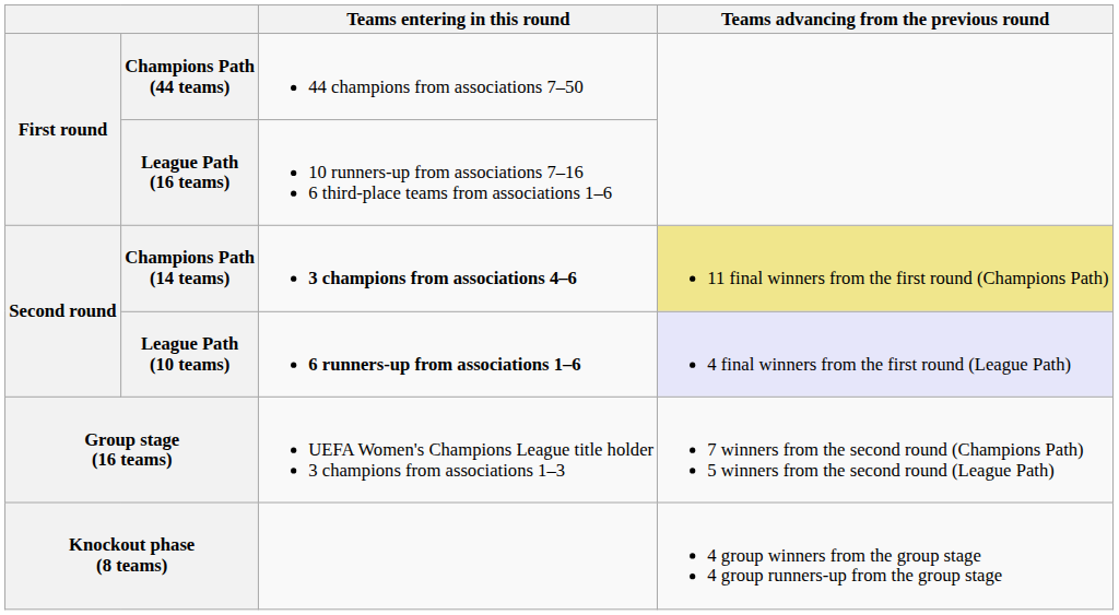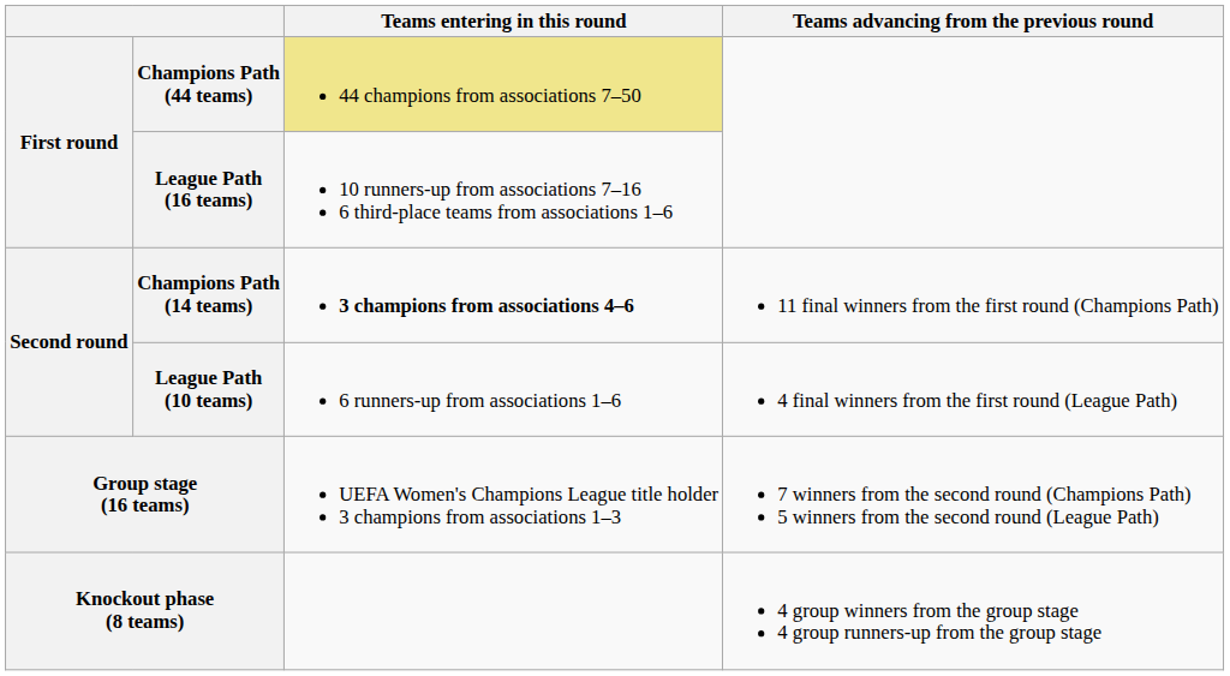Champions Path (44 teams) | Teams entering in this round: no background -> khaki background
Champions Path (14 teams) | Teams advancing from the previous round: khaki background -> no background
League Path (10 teams) | Teams entering in this round: bold -> normal
League Path (10 teams) | Teams advancing from the previous round: lavender background -> no background
